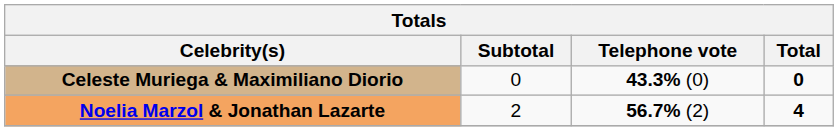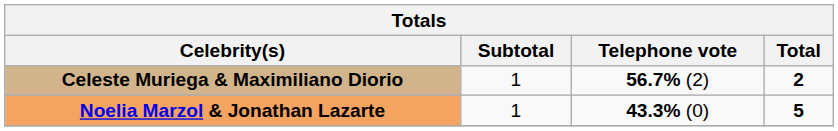Celeste Muriega & Maximiliano Diorio | Subtotal: 0 -> 1
Celeste Muriega & Maximiliano Diorio | Telephone vote: 43.3% (0) -> 56.7% (2)
Celeste Muriega & Maximiliano Diorio | Total: 0 -> 2
Noelia Marzol & Jonathan Lazarte | Subtotal: 2 -> 1
Noelia Marzol & Jonathan Lazarte | Telephone vote: 56.7% (2) -> 43.3% (0)
Noelia Marzol & Jonathan Lazarte | Total: 4 -> 5
